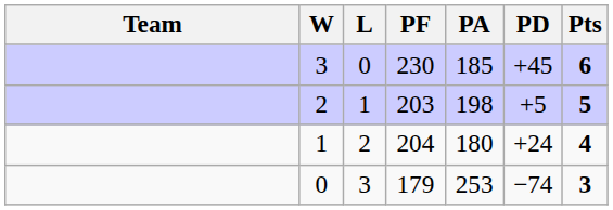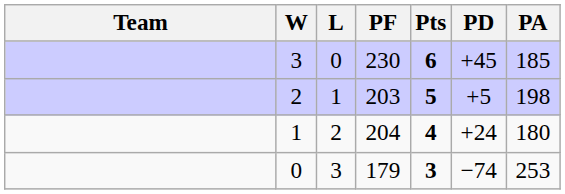columns swapped: PA <-> Pts
